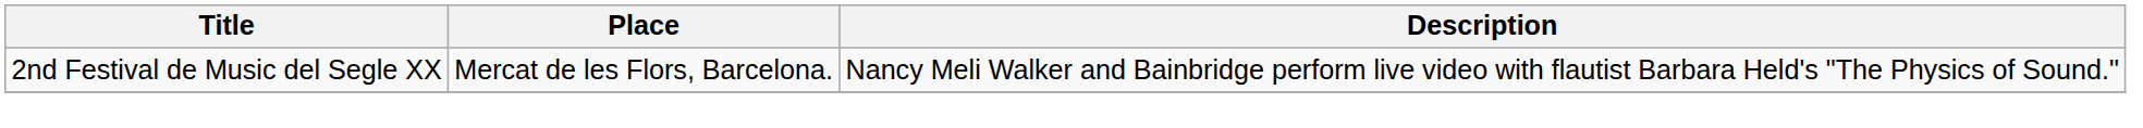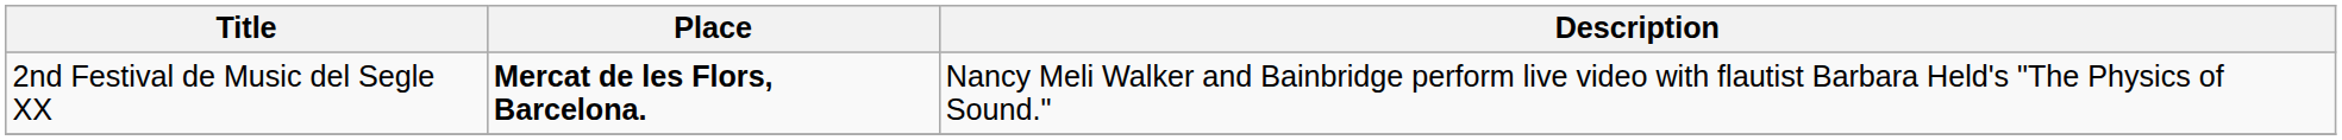2nd Festival de Music del Segle XX | Place: normal -> bold
